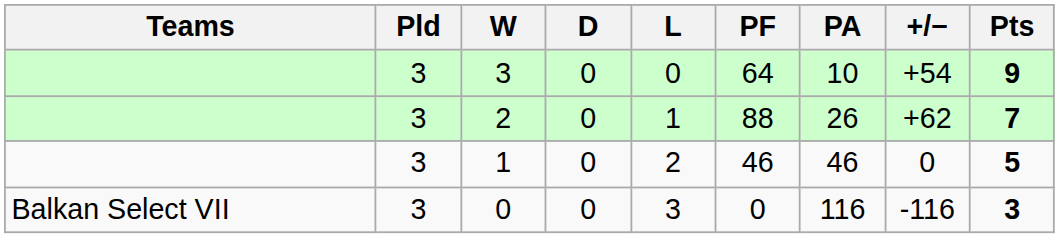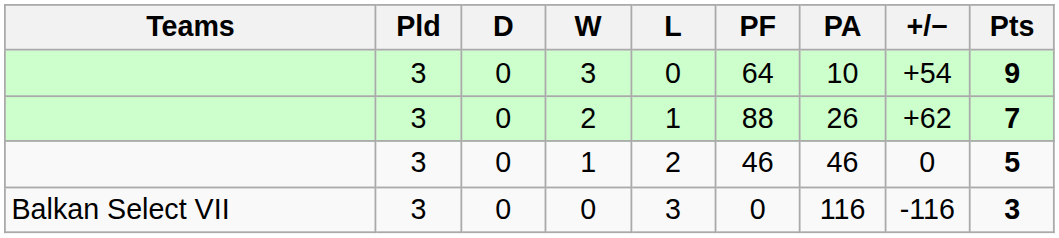columns swapped: W <-> D
